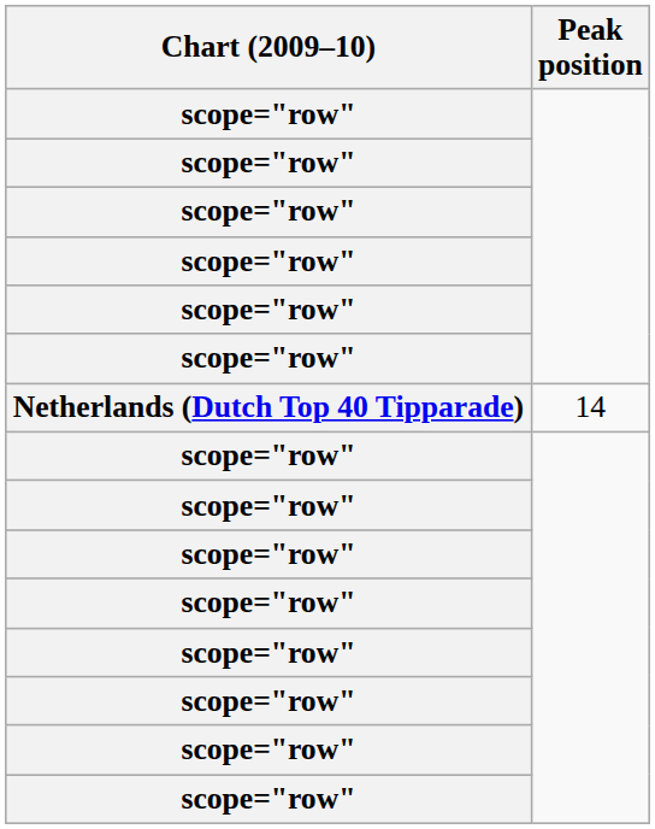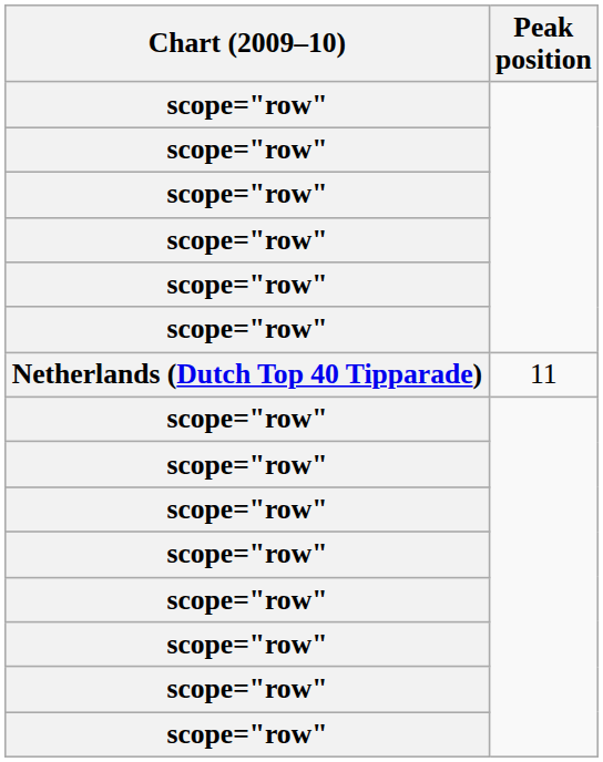Netherlands (Dutch Top 40 Tipparade) | Peak position: 14 -> 11
